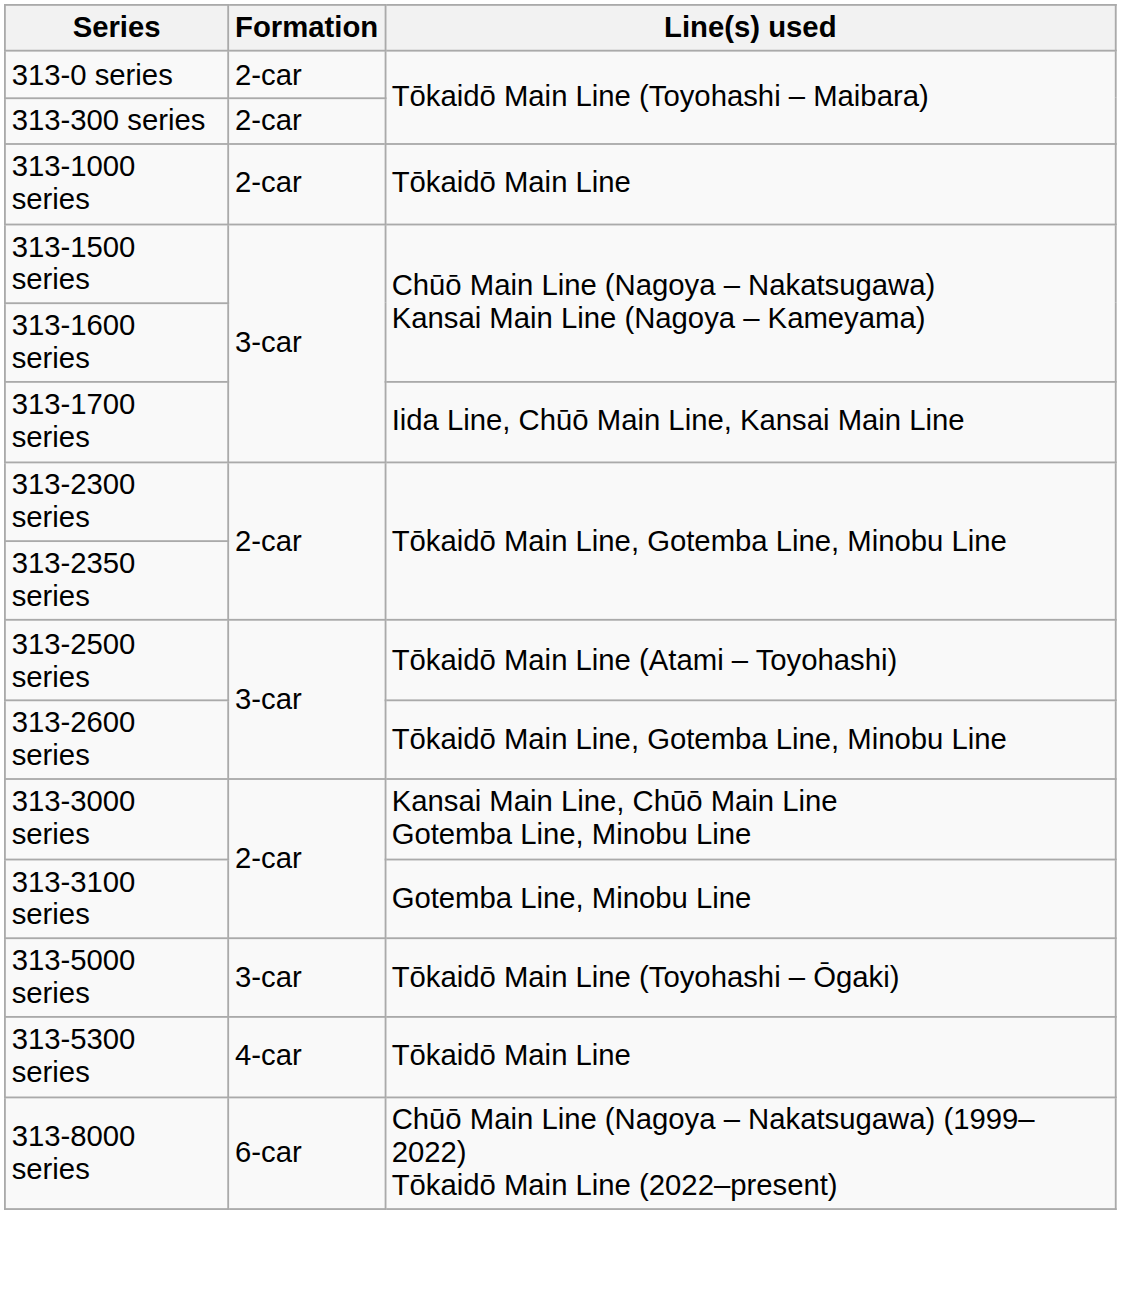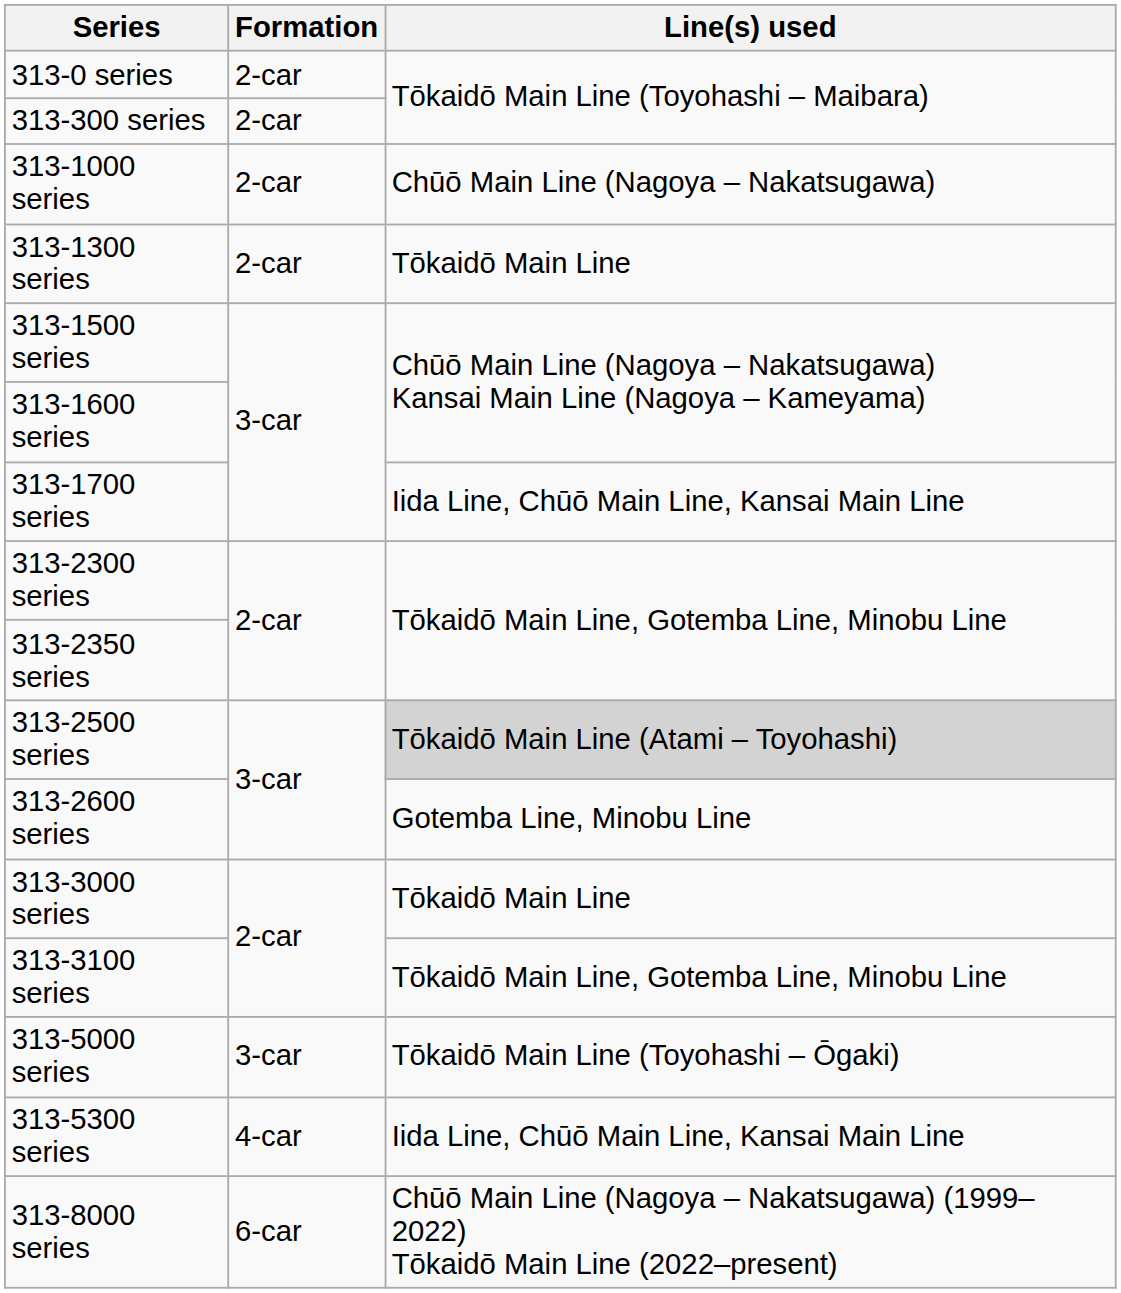313-1000 series | Line(s) used: Tōkaidō Main Line -> Chūō Main Line (Nagoya – Nakatsugawa)
+ row: 313-1300 series | 2-car | Tōkaidō Main Line
313-2500 series | Line(s) used: no background -> lightgrey background
313-2600 series | Line(s) used: Tōkaidō Main Line, Gotemba Line, Minobu Line -> Gotemba Line, Minobu Line
313-3000 series | Line(s) used: Kansai Main Line, Chūō Main Line Gotemba Line, Minobu Line -> Tōkaidō Main Line
313-3100 series | Line(s) used: Gotemba Line, Minobu Line -> Tōkaidō Main Line, Gotemba Line, Minobu Line
313-5300 series | Line(s) used: Tōkaidō Main Line -> Iida Line, Chūō Main Line, Kansai Main Line
